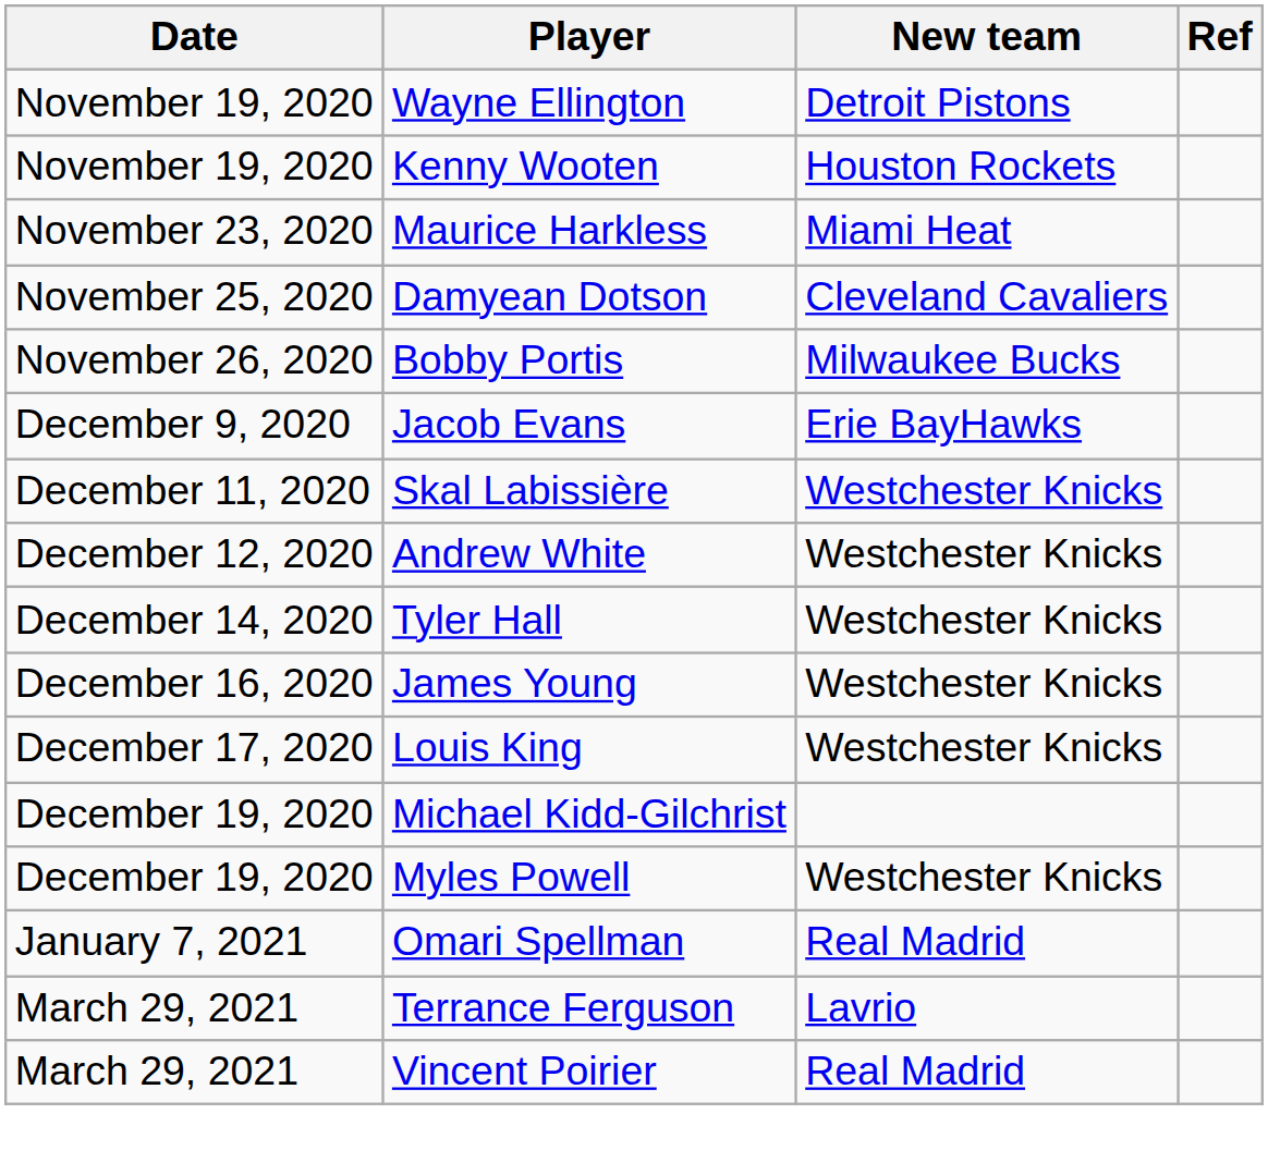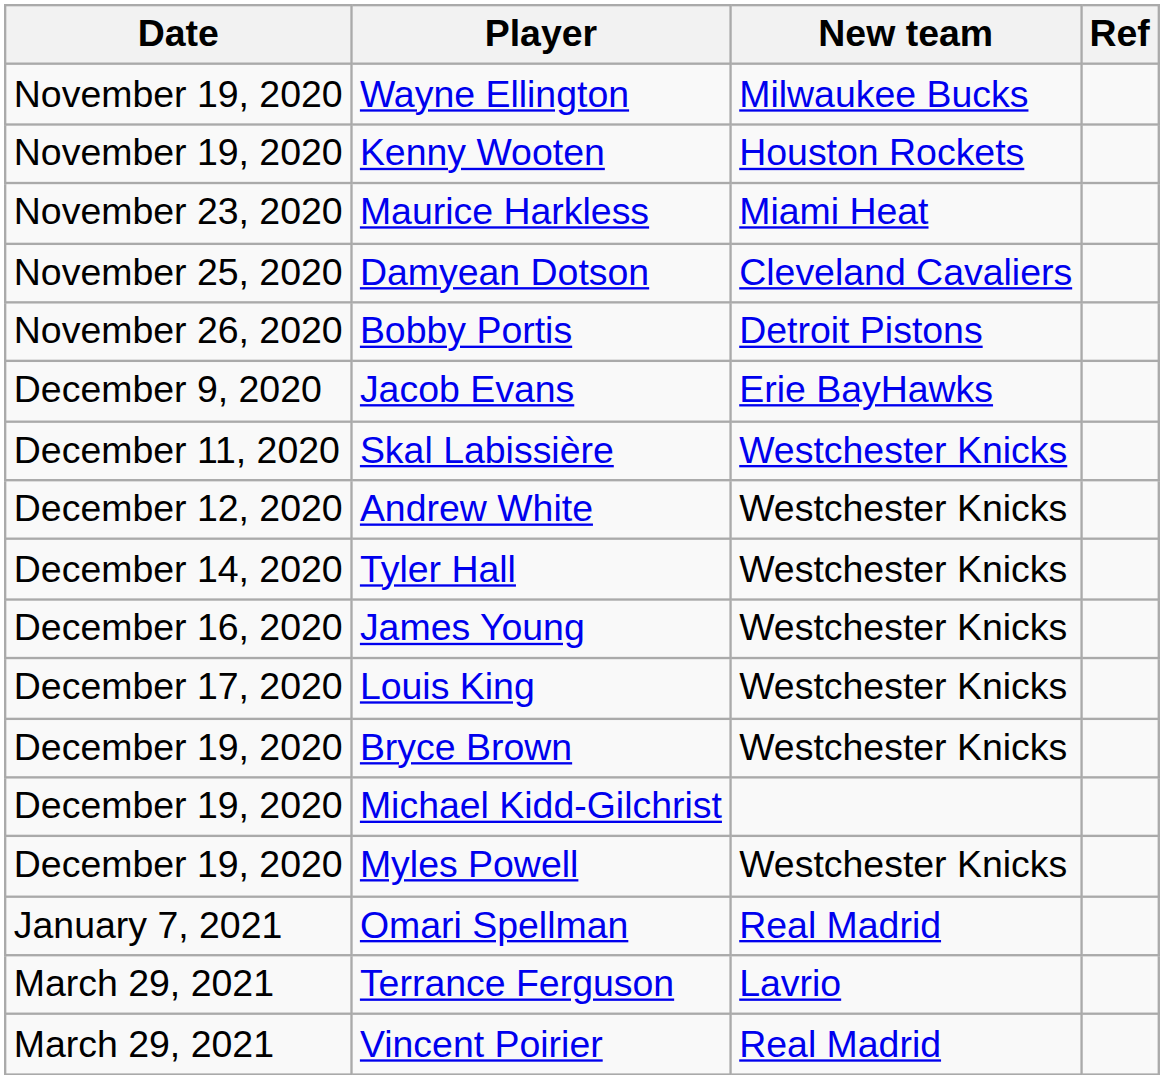Wayne Ellington | New team: Detroit Pistons -> Milwaukee Bucks
Bobby Portis | New team: Milwaukee Bucks -> Detroit Pistons
+ row: December 19, 2020 | Bryce Brown | Westchester Knicks
